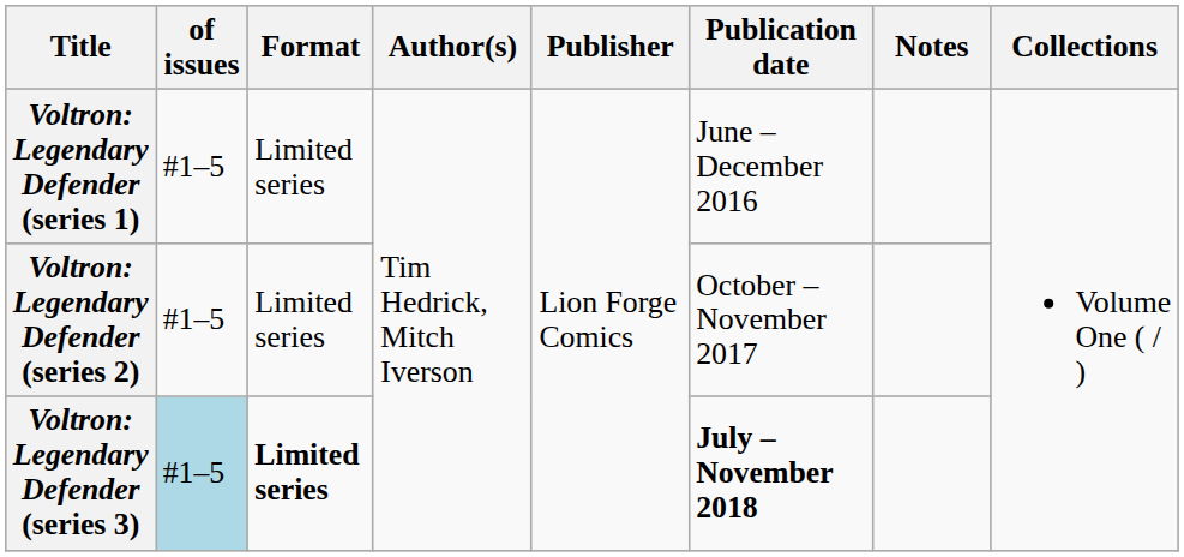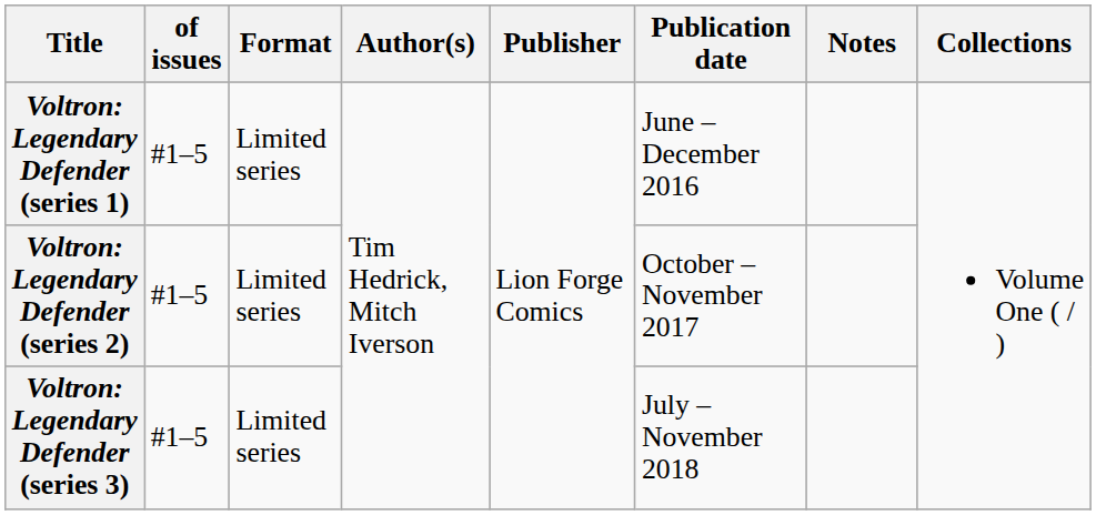Voltron: Legendary Defender (series 3) | of issues: lightblue background -> no background
Voltron: Legendary Defender (series 3) | Format: bold -> normal
Voltron: Legendary Defender (series 3) | Publication date: bold -> normal
